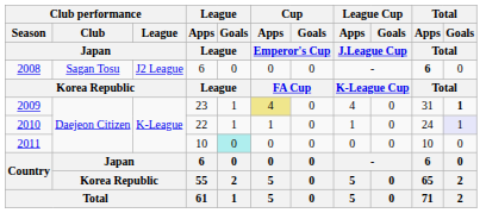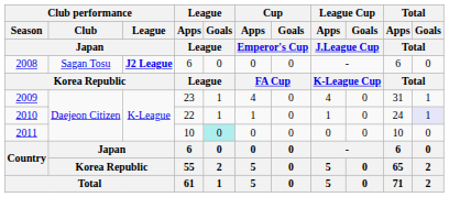2008 | Club performance / League / Japan: normal -> bold
2008 | Total / Apps / Total: bold -> normal
2009 | Cup / Apps / Emperor's Cup: khaki background -> no background
2009 | Total / Goals / Total: bold -> normal
